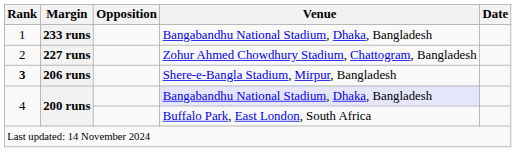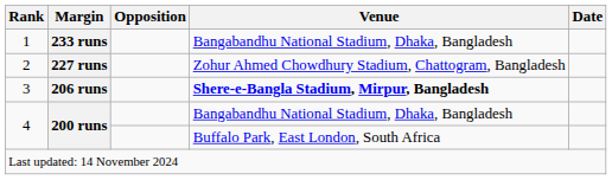3 | Rank: bold -> normal
3 | Venue: normal -> bold
4 / Bangabandhu National Stadium, Dhaka, Bangladesh | Venue: lavender background -> no background
